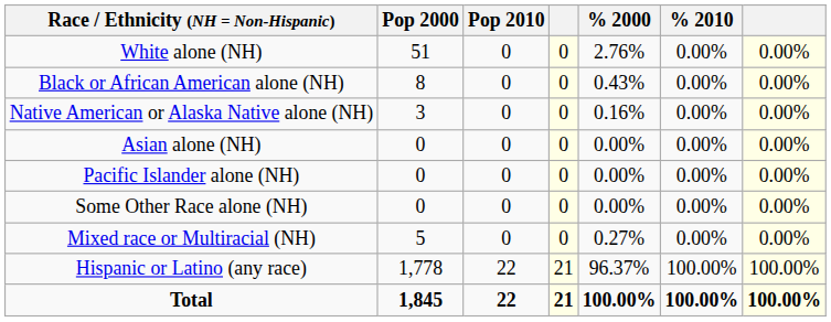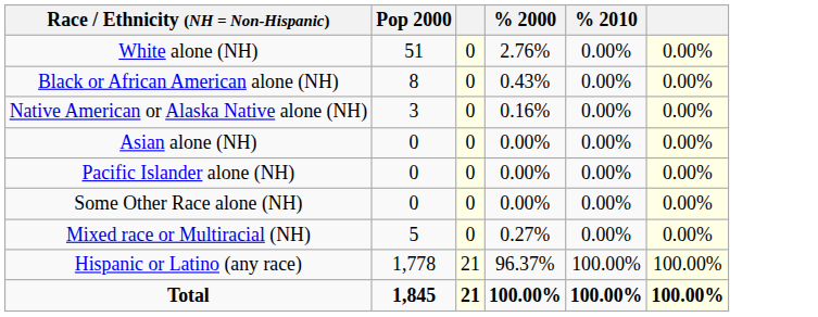- column: Pop 2010 | 0 | 0 | 0 | 0 | 0 | 0 | 0 | 22 | 22
